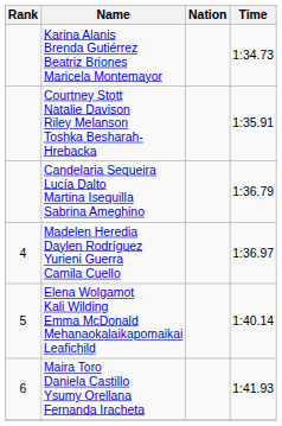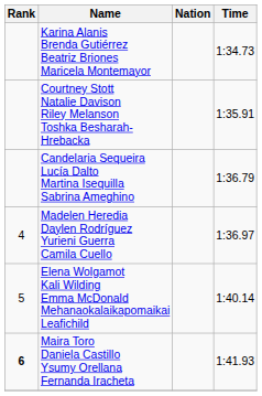Maira Toro Daniela Castillo Ysumy Orellana Fernanda Iracheta | Rank: normal -> bold
